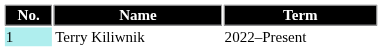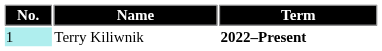Terry Kiliwnik | Term: normal -> bold
